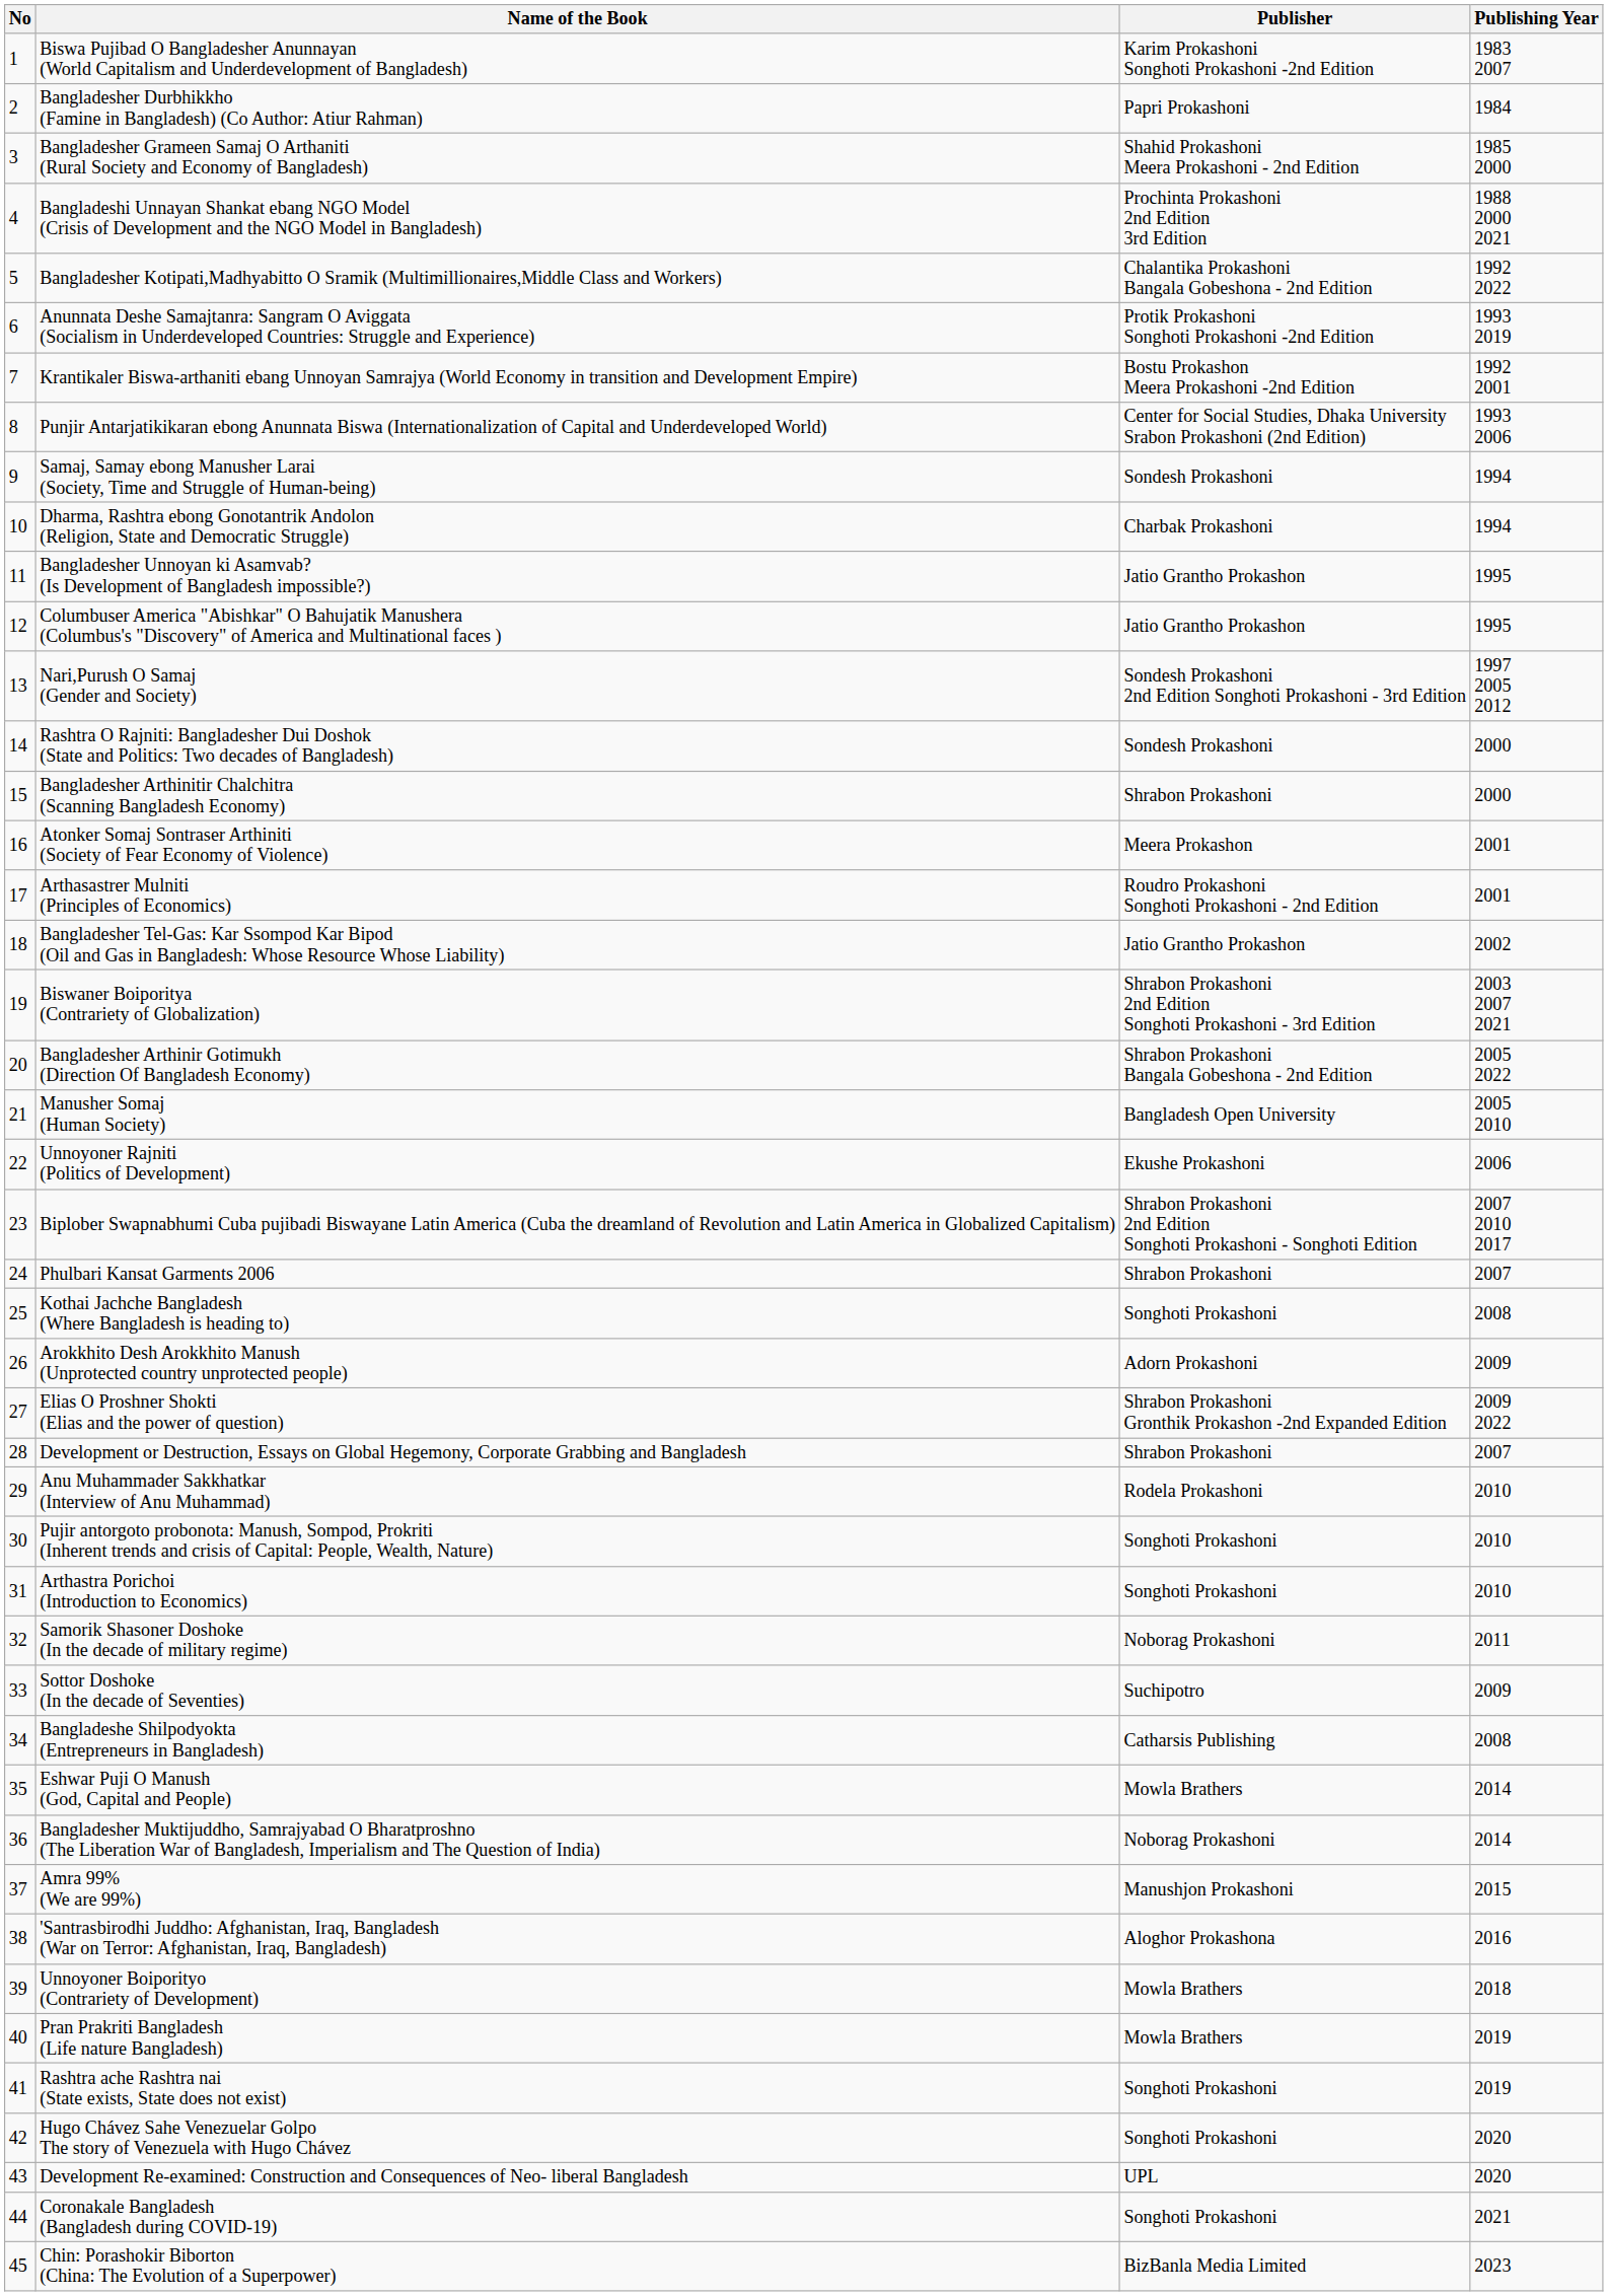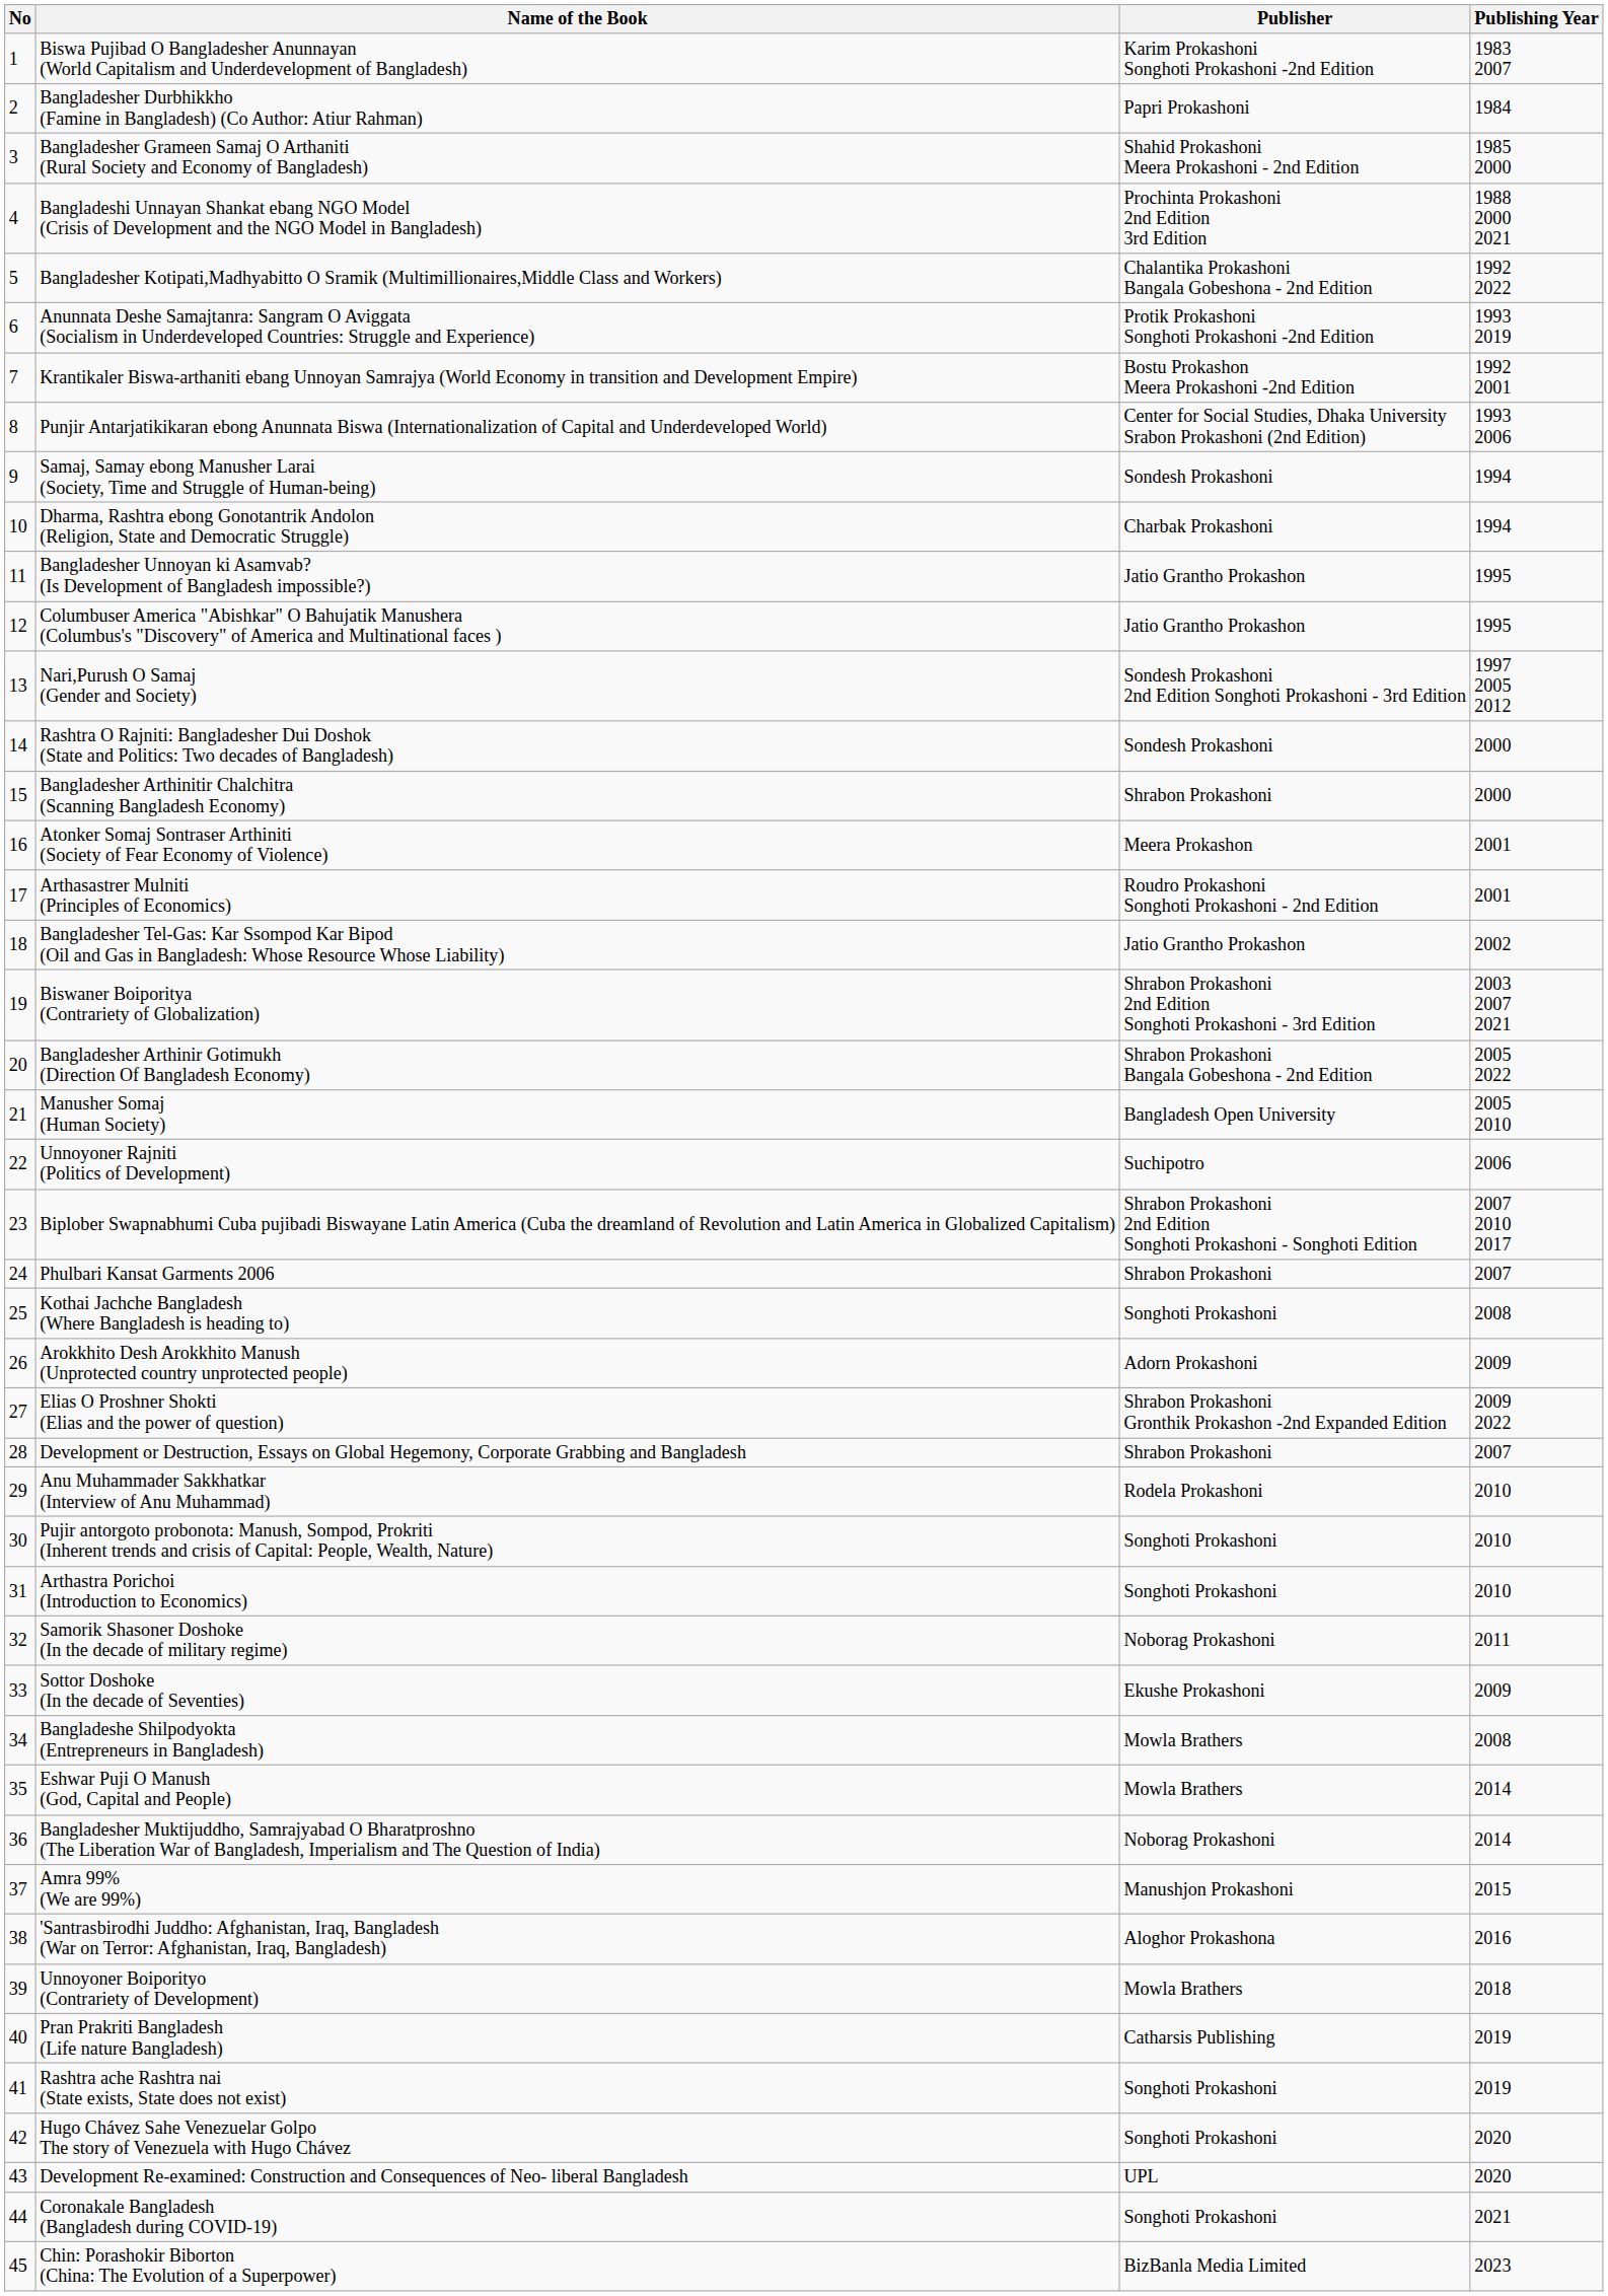Unnoyoner Rajniti (Politics of Development) | Publisher: Ekushe Prokashoni -> Suchipotro
Sottor Doshoke (In the decade of Seventies) | Publisher: Suchipotro -> Ekushe Prokashoni
Bangladeshe Shilpodyokta (Entrepreneurs in Bangladesh) | Publisher: Catharsis Publishing -> Mowla Brathers
Pran Prakriti Bangladesh (Life nature Bangladesh) | Publisher: Mowla Brathers -> Catharsis Publishing
